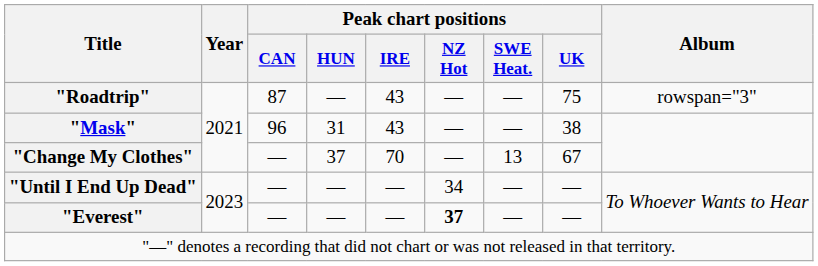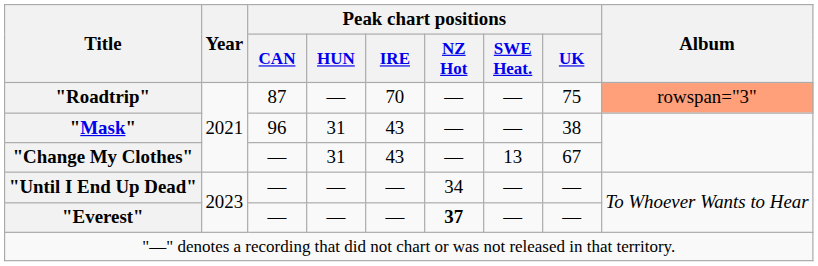"Roadtrip" | Peak chart positions / IRE: 43 -> 70
"Roadtrip" | Album: no background -> lightsalmon background
"Change My Clothes" | Peak chart positions / HUN: 37 -> 31
"Change My Clothes" | Peak chart positions / IRE: 70 -> 43
